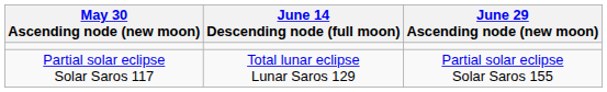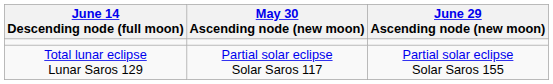columns swapped: May 30 Ascending node (new moon) <-> June 14 Descending node (full moon)
